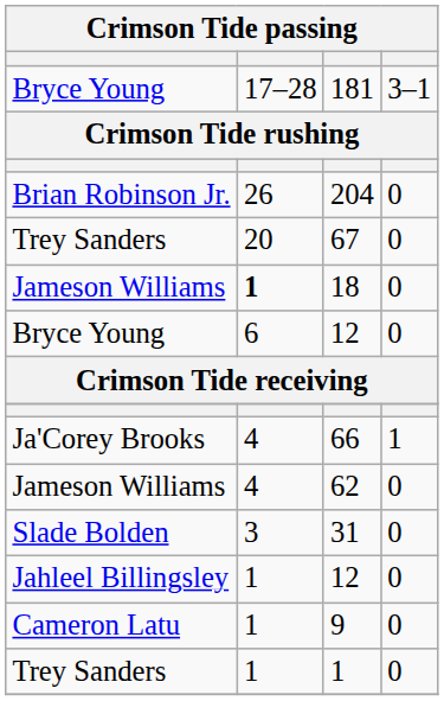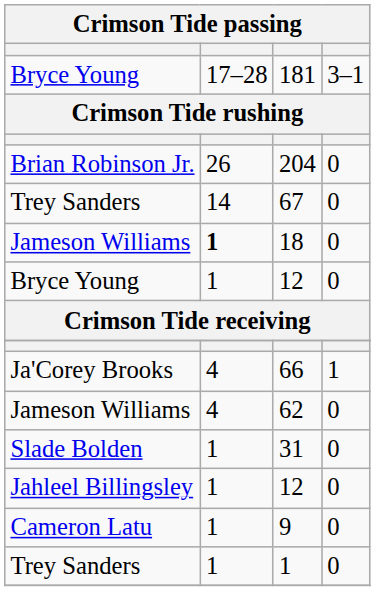67 | column 2: 20 -> 14
Bryce Young / 12 | column 2: 6 -> 1
31 | column 2: 3 -> 1
